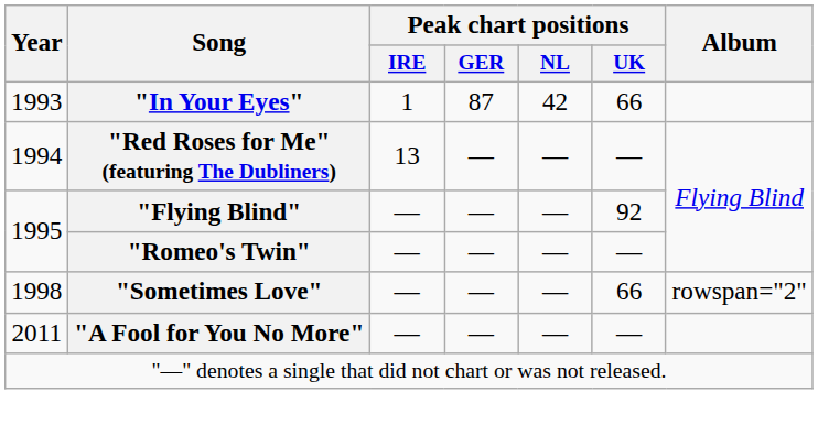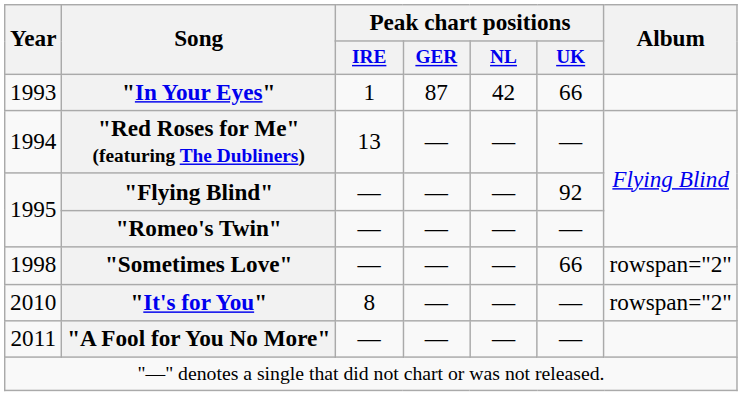+ row: 2010 | "It's for You" | 8 | — | — | — | rowspan="2"
